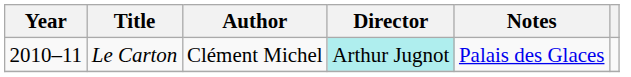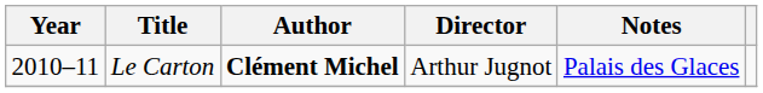Le Carton | Author: normal -> bold
Le Carton | Director: paleturquoise background -> no background
